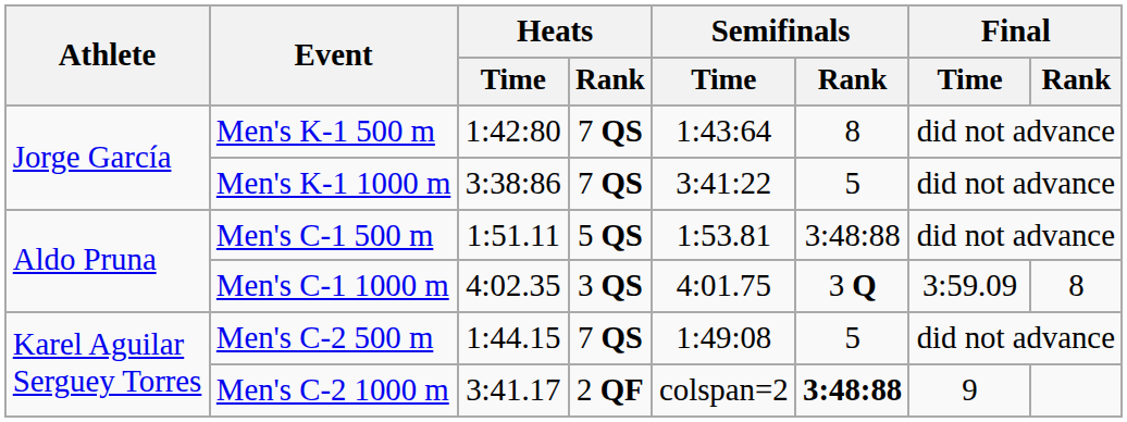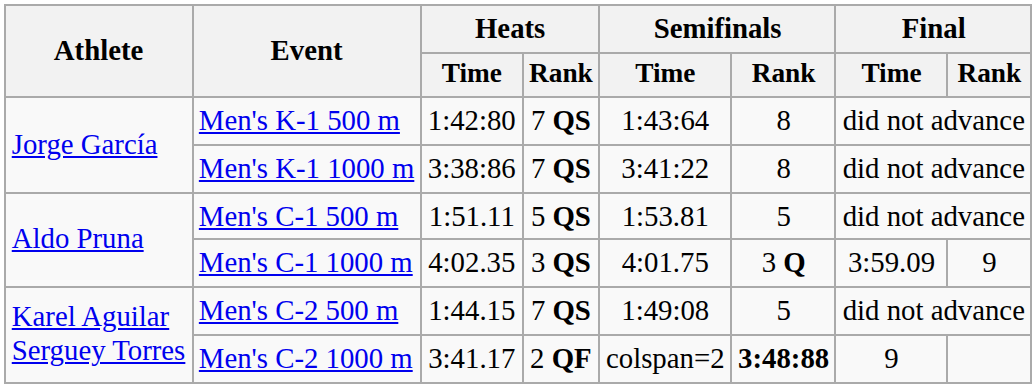Men's K-1 1000 m | Semifinals / Rank: 5 -> 8
Men's C-1 500 m | Semifinals / Rank: 3:48:88 -> 5
Men's C-1 1000 m | Final / Rank: 8 -> 9
